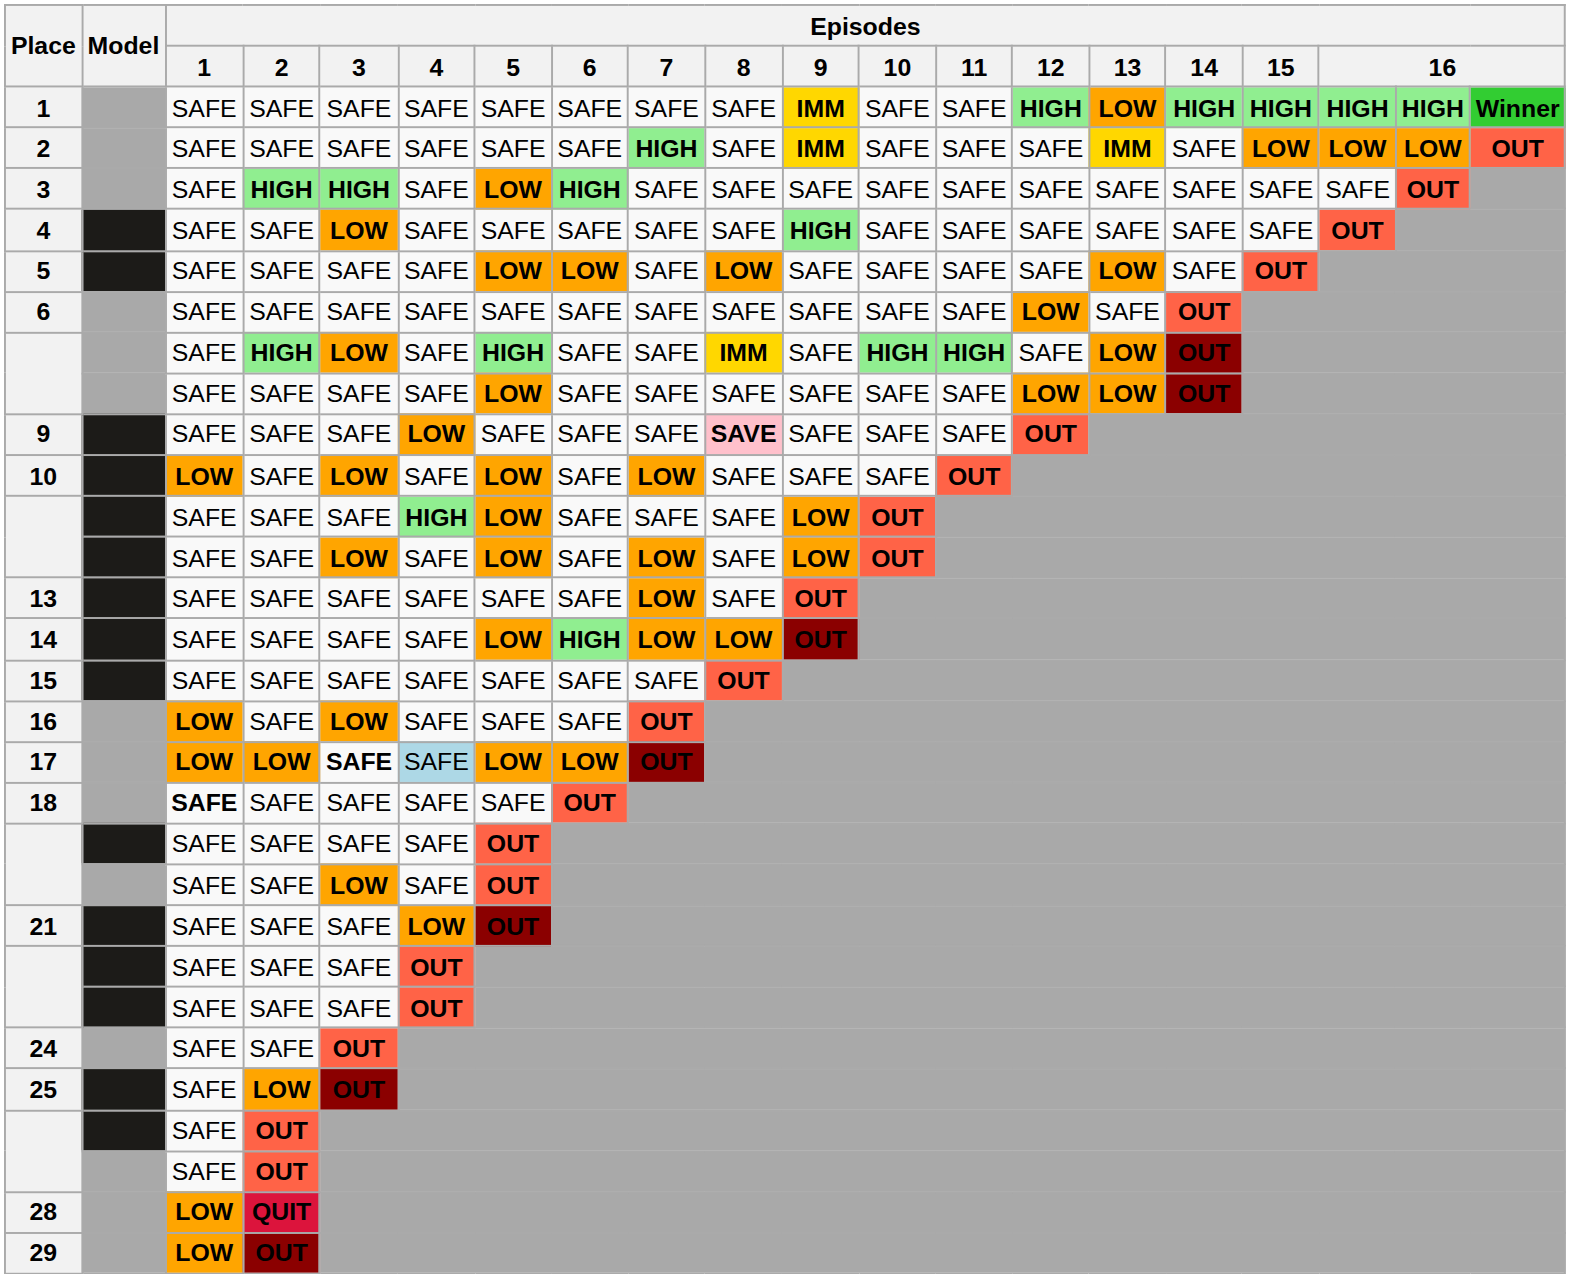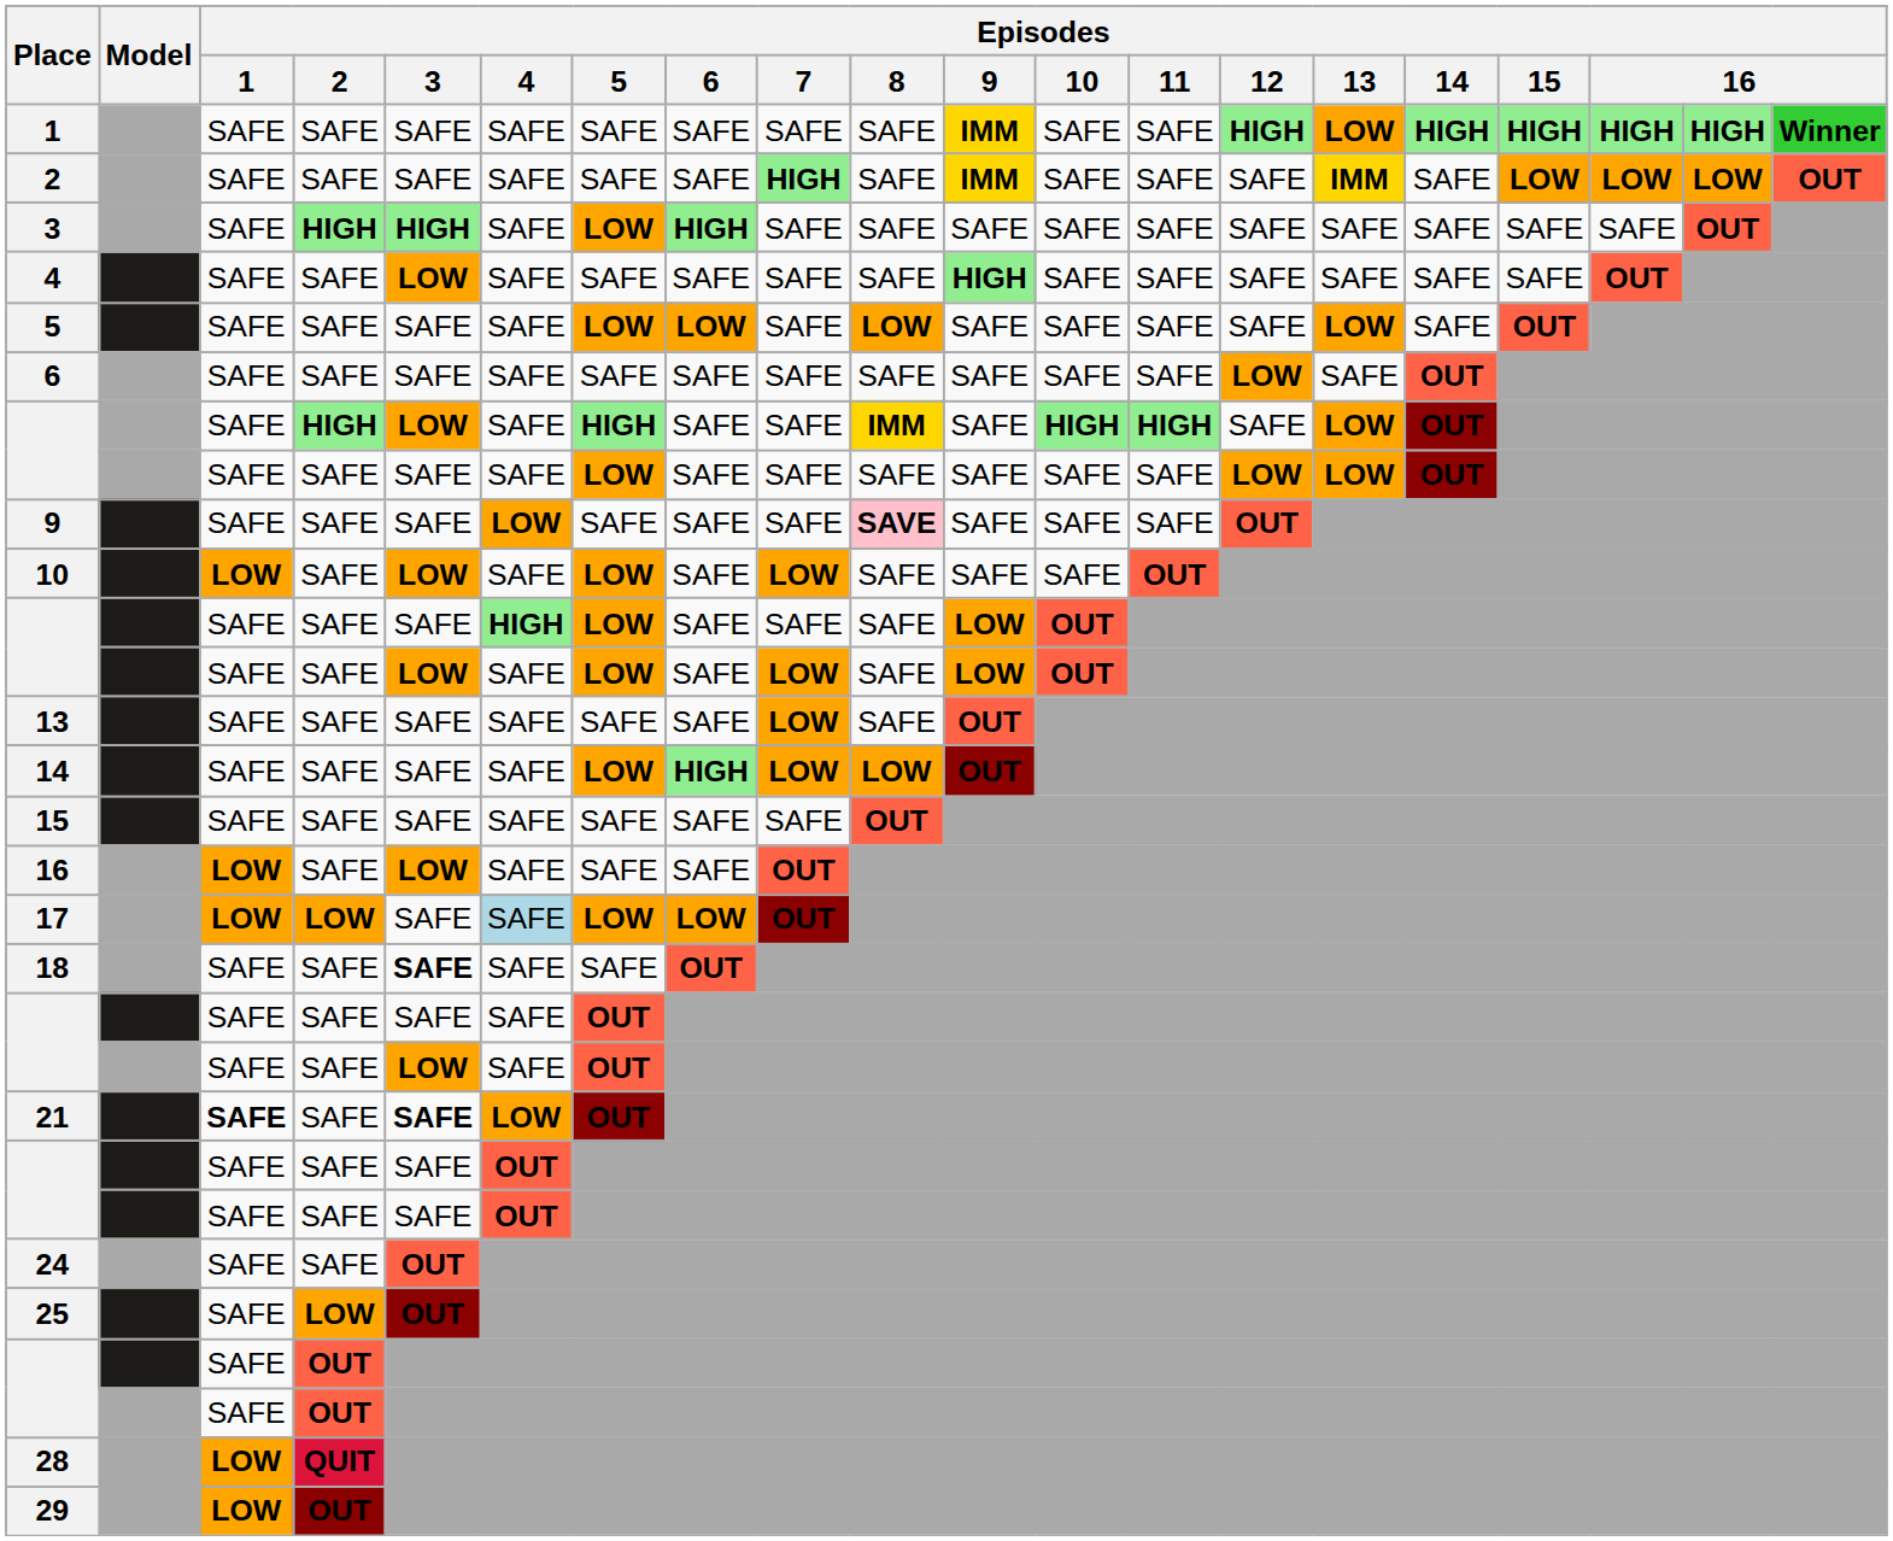17 | Episodes / 3: bold -> normal
18 | Episodes / 1: bold -> normal
18 | Episodes / 3: normal -> bold
21 | Episodes / 1: normal -> bold
21 | Episodes / 3: normal -> bold
